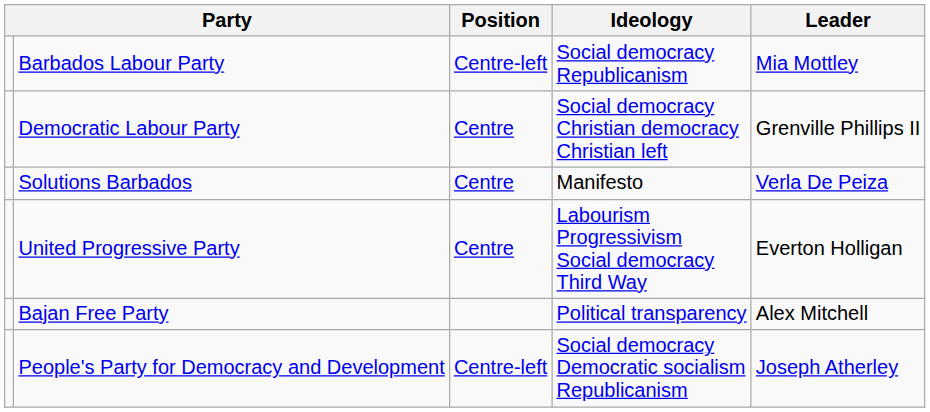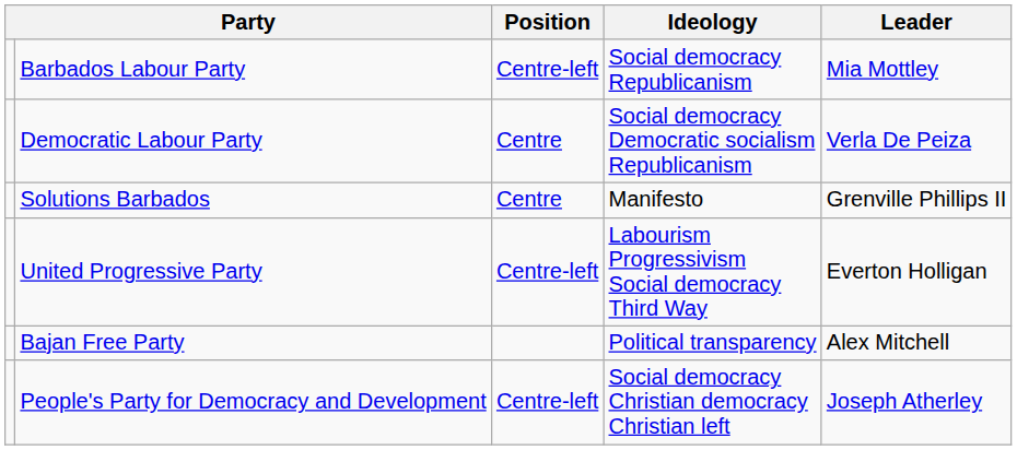Democratic Labour Party | Ideology: Social democracy Christian democracy Christian left -> Social democracy Democratic socialism Republicanism
Democratic Labour Party | Leader: Grenville Phillips II -> Verla De Peiza
Solutions Barbados | Leader: Verla De Peiza -> Grenville Phillips II
United Progressive Party | Position: Centre -> Centre-left
People's Party for Democracy and Development | Ideology: Social democracy Democratic socialism Republicanism -> Social democracy Christian democracy Christian left
